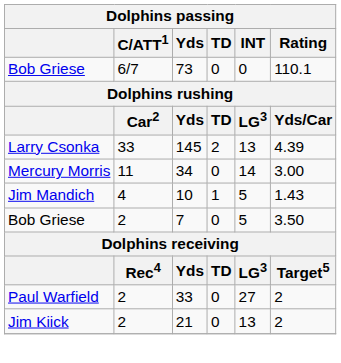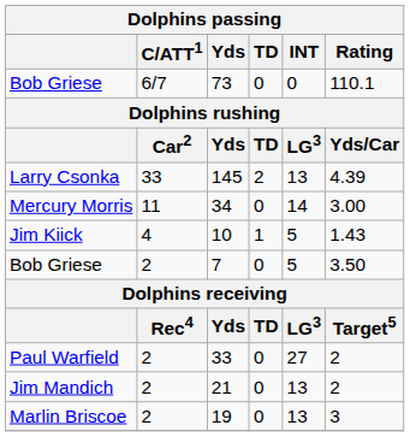10 | column 1: Jim Mandich -> Jim Kiick
21 | column 1: Jim Kiick -> Jim Mandich
+ row: Marlin Briscoe | 2 | 19 | 0 | 13 | 3
